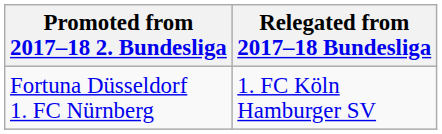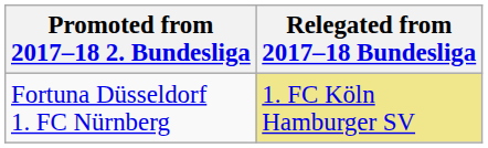Fortuna Düsseldorf 1. FC Nürnberg | Relegated from 2017–18 Bundesliga: no background -> khaki background
